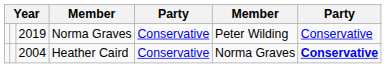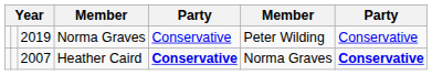Heather Caird | column 3: 2004 -> 2007
Heather Caird | column 5: normal -> bold
